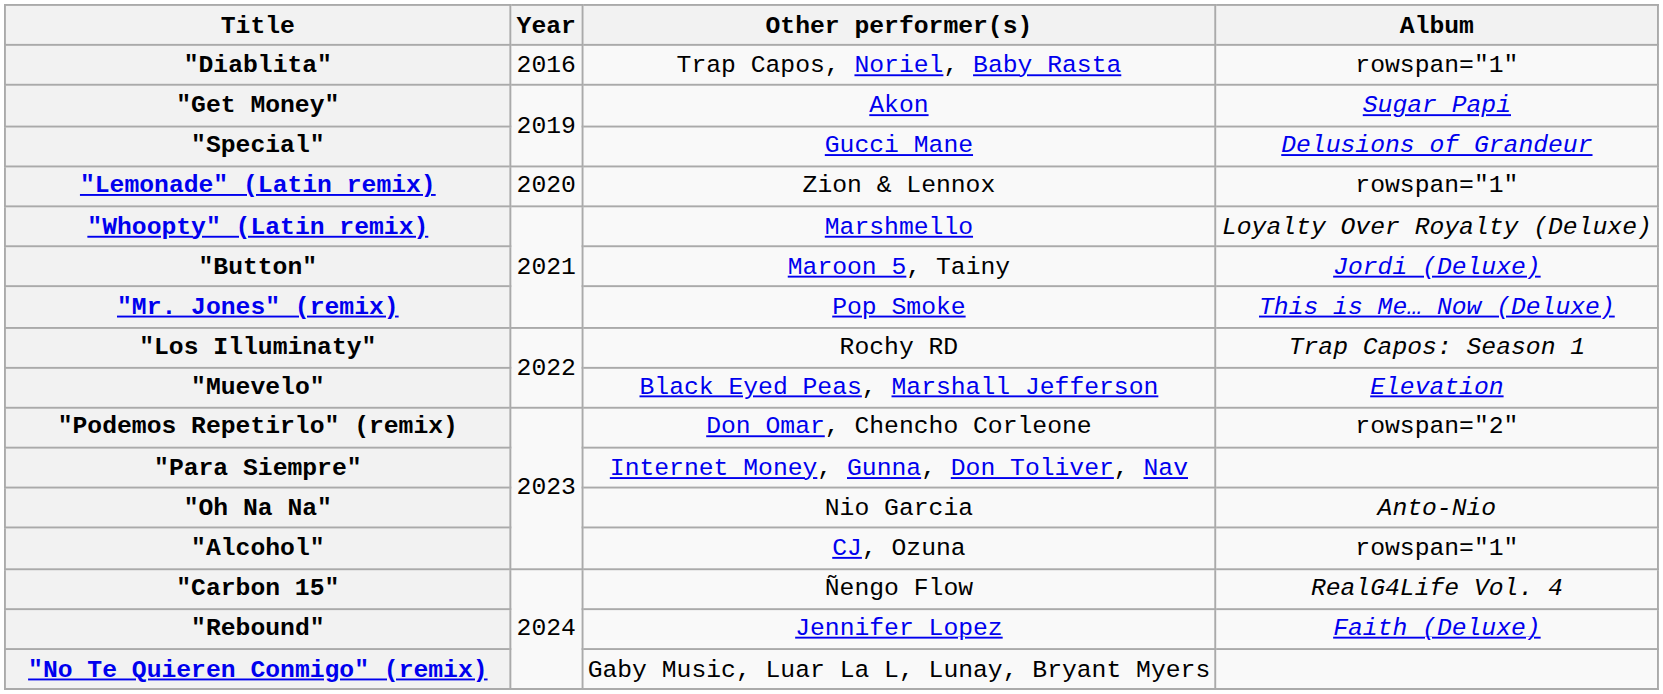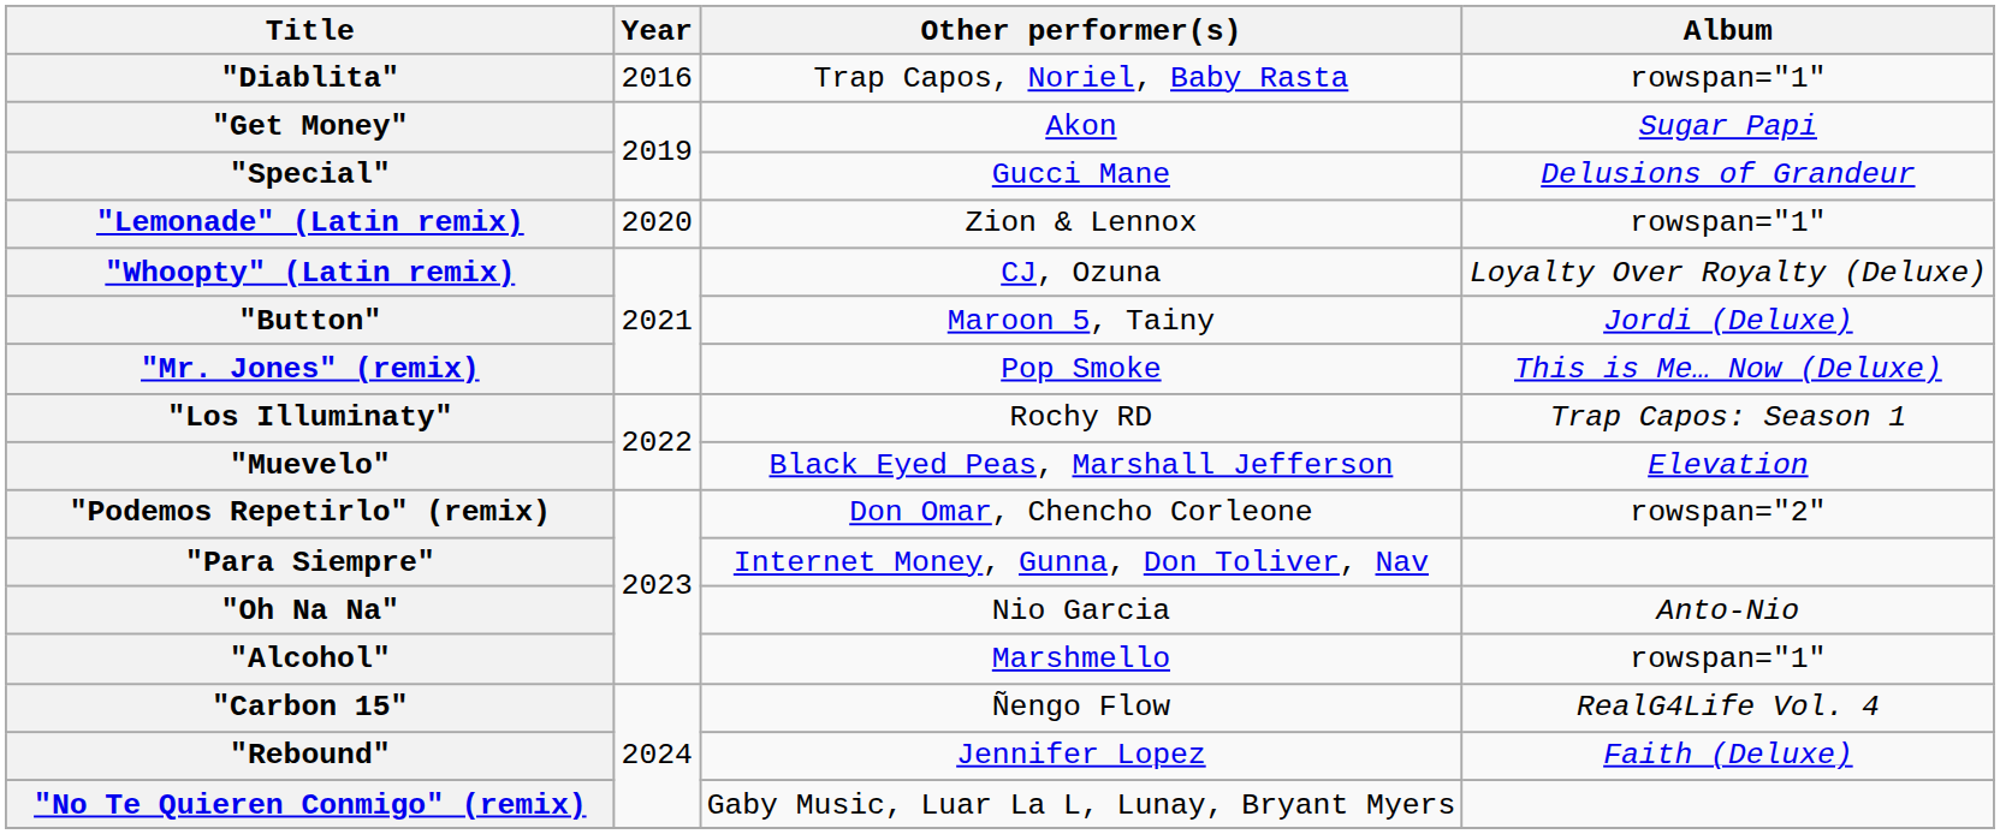"Whoopty" (Latin remix) | Other performer(s): Marshmello -> CJ, Ozuna
"Alcohol" | Other performer(s): CJ, Ozuna -> Marshmello
